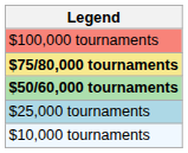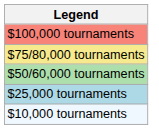row 3 | column 1: bold -> normal
row 4 | column 1: bold -> normal
